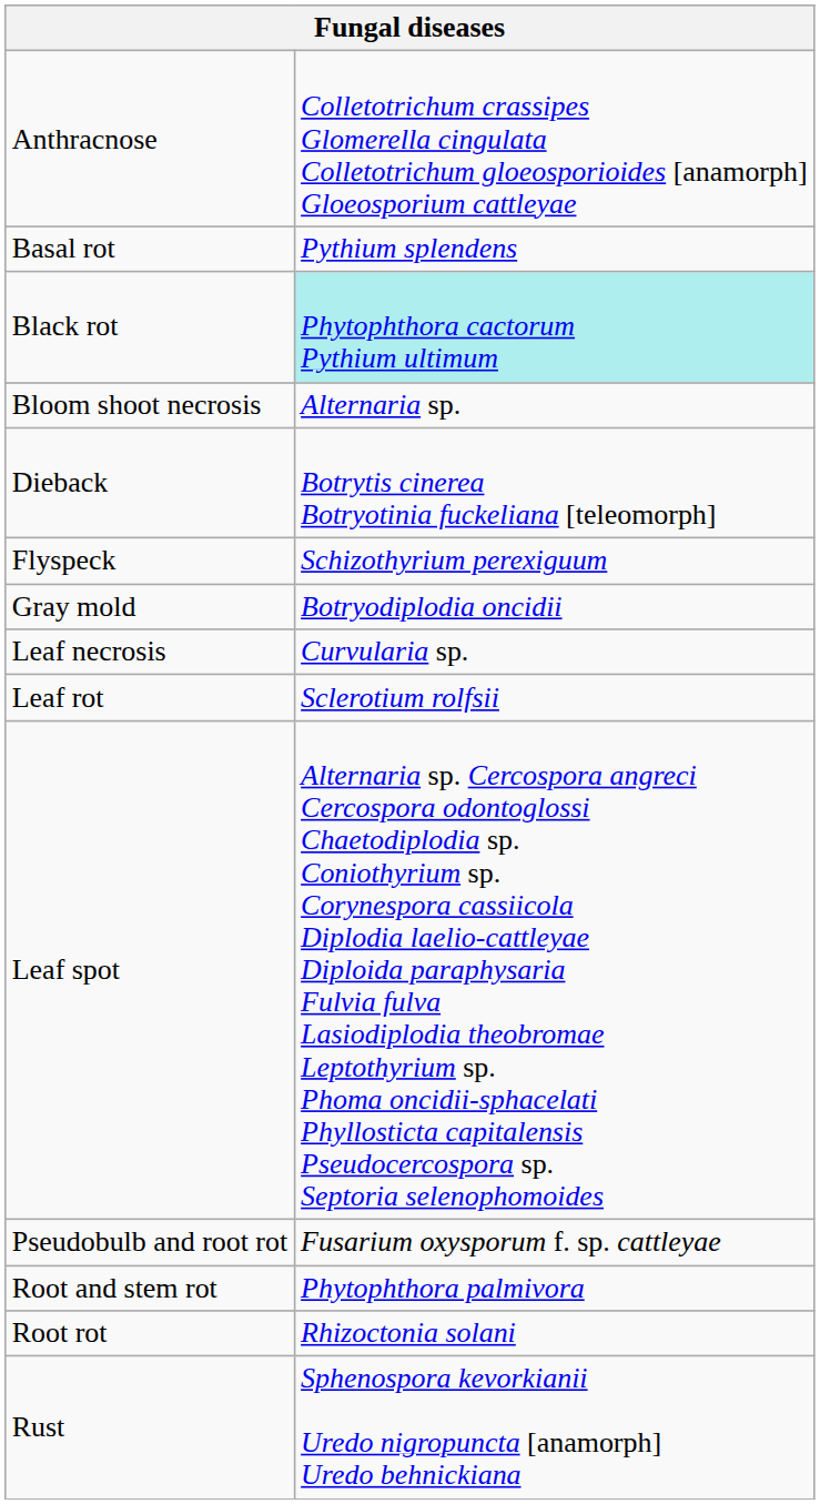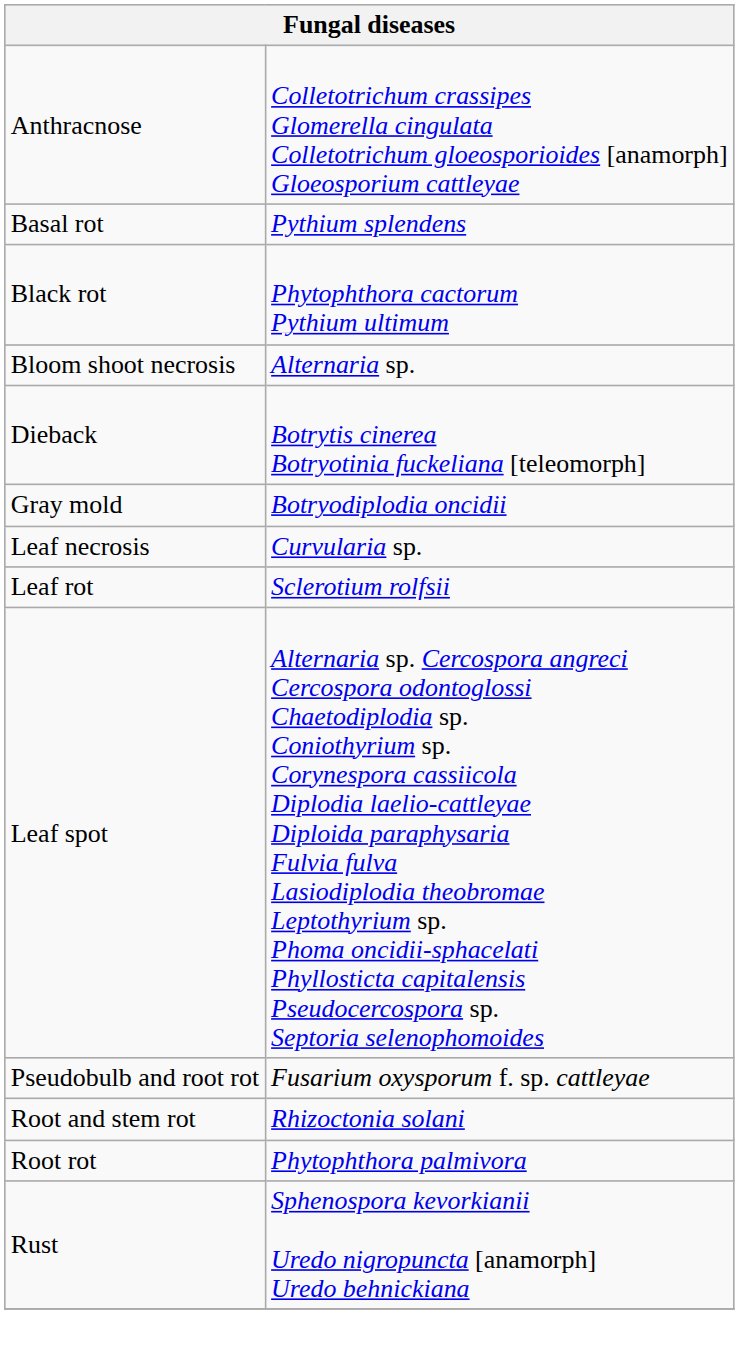Black rot | column 2: paleturquoise background -> no background
- row: Flyspeck | Schizothyrium perexiguum
Root and stem rot | column 2: Phytophthora palmivora -> Rhizoctonia solani
Root rot | column 2: Rhizoctonia solani -> Phytophthora palmivora
